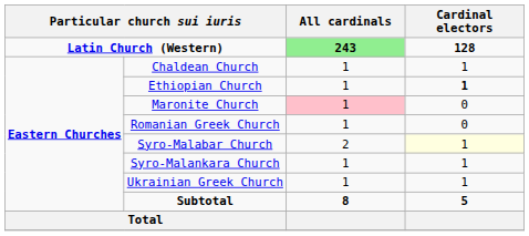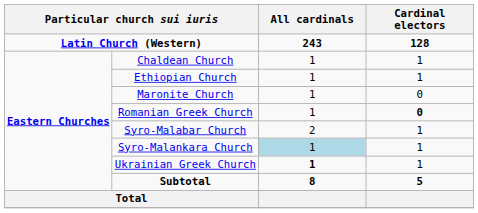Latin Church (Western) | All cardinals: lightgreen background -> no background
Ethiopian Church | Cardinal electors: bold -> normal
Maronite Church | All cardinals: pink background -> no background
Romanian Greek Church | Cardinal electors: normal -> bold
Syro-Malabar Church | Cardinal electors: lightyellow background -> no background
Syro-Malankara Church | All cardinals: no background -> lightblue background
Ukrainian Greek Church | All cardinals: normal -> bold
